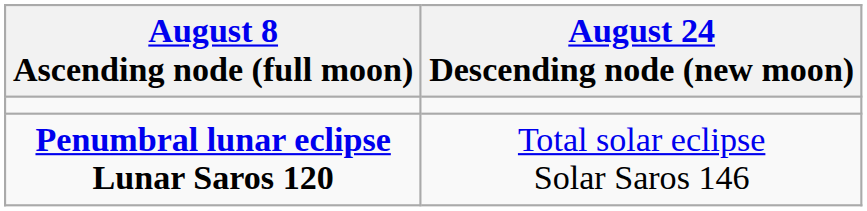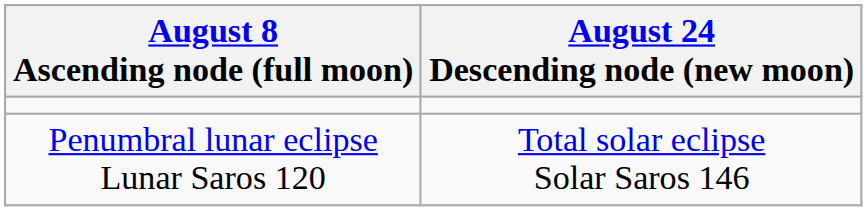row 3 | August 8 Ascending node (full moon): bold -> normal
